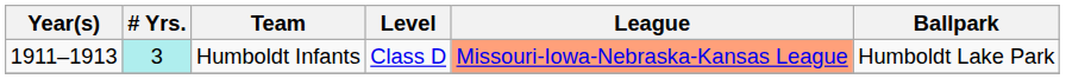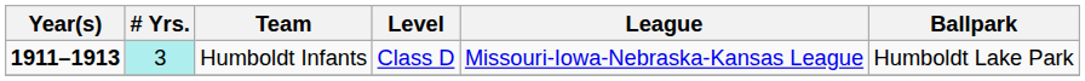Humboldt Infants | Year(s): normal -> bold
Humboldt Infants | League: lightsalmon background -> no background
